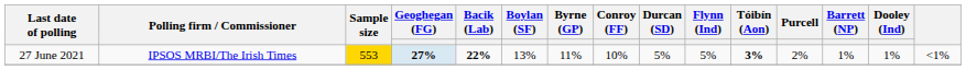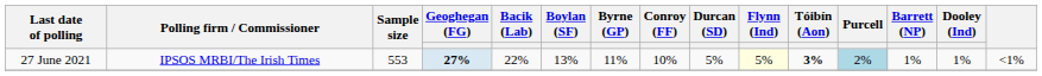27 June 2021 | Sample size: gold background -> no background
27 June 2021 | Bacik (Lab): bold -> normal
27 June 2021 | Flynn (Ind): no background -> lightyellow background
27 June 2021 | Purcell: no background -> lightblue background
